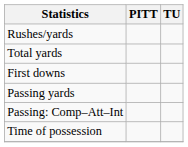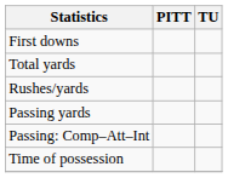rows swapped: First downs <-> Rushes/yards
